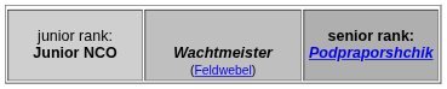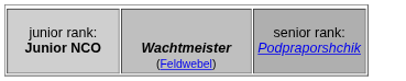junior rank: Junior NCO | column 3: bold -> normal
